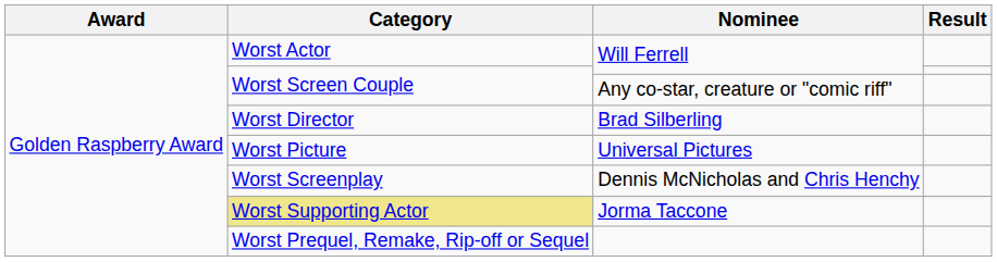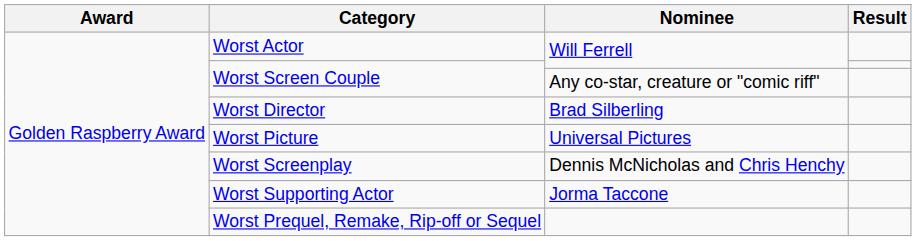Worst Supporting Actor | Category: khaki background -> no background
